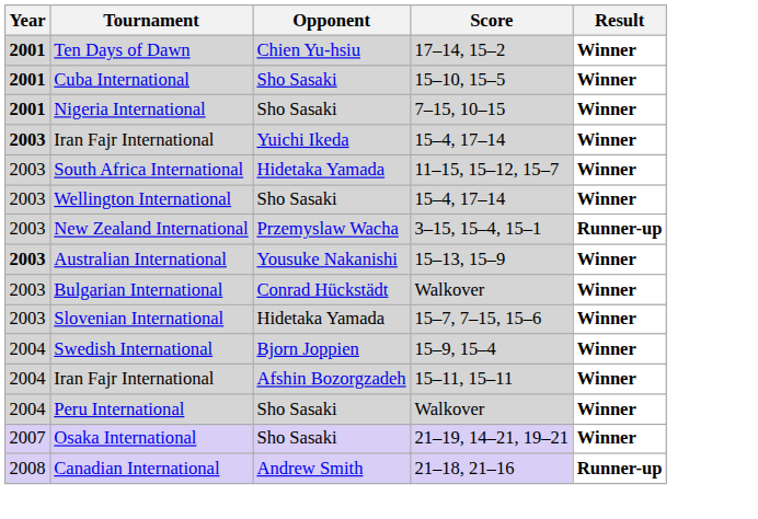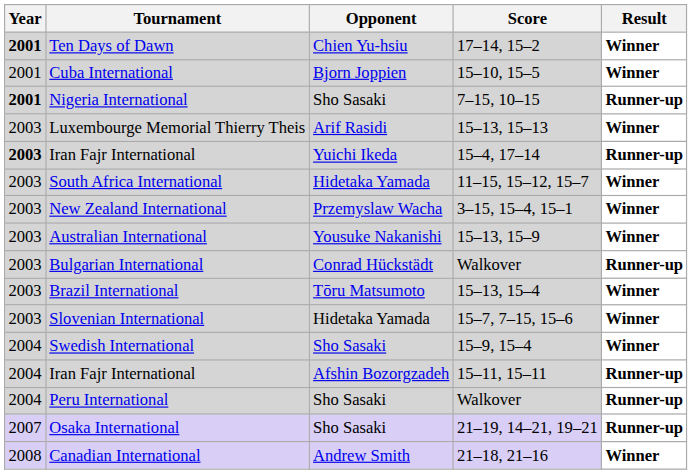Cuba International | Year: bold -> normal
Cuba International | Opponent: Sho Sasaki -> Bjorn Joppien
Nigeria International | Result: Winner -> Runner-up
+ row: 2003 | Luxembourge Memorial Thierry Theis | Arif Rasidi | 15–13, 15–13 | Winner
Iran Fajr International / 15–4, 17–14 | Result: Winner -> Runner-up
- row: 2003 | Wellington International | Sho Sasaki | 15–4, 17–14 | Winner
New Zealand International | Result: Runner-up -> Winner
Australian International | Year: bold -> normal
Bulgarian International | Result: Winner -> Runner-up
+ row: 2003 | Brazil International | Tōru Matsumoto | 15–13, 15–4 | Winner
Swedish International | Opponent: Bjorn Joppien -> Sho Sasaki
Iran Fajr International / 15–11, 15–11 | Result: Winner -> Runner-up
Peru International | Result: Winner -> Runner-up
Osaka International | Result: Winner -> Runner-up
Canadian International | Result: Runner-up -> Winner
